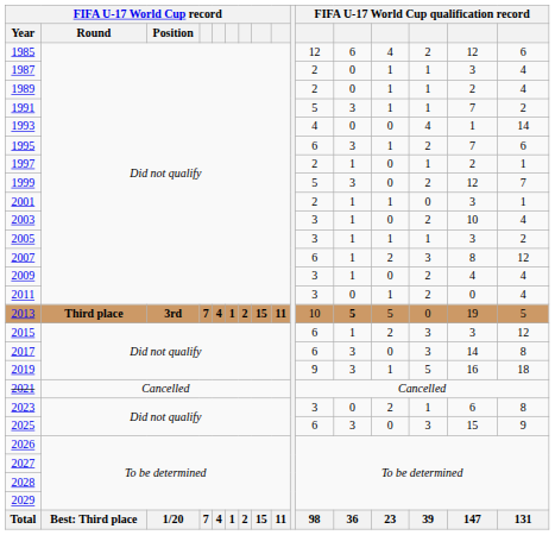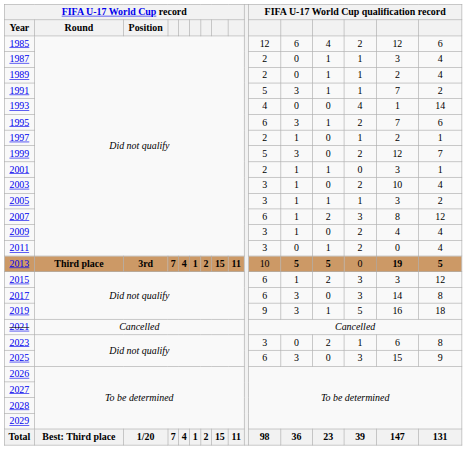2013 | column 13: normal -> bold
2013 | column 15: normal -> bold
2013 | column 16: normal -> bold
